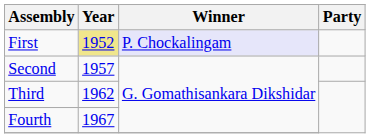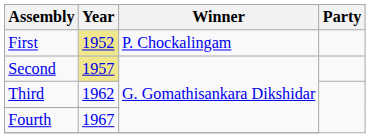First | Winner: lavender background -> no background
Second | Year: no background -> khaki background
